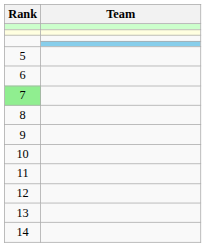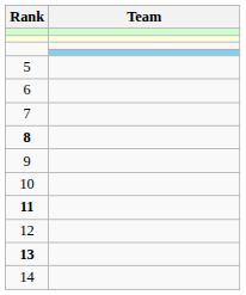row 8 | Rank: lightgreen background -> no background
row 9 | Rank: normal -> bold
row 12 | Rank: normal -> bold
row 14 | Rank: normal -> bold
